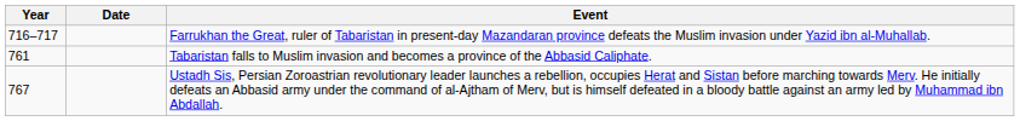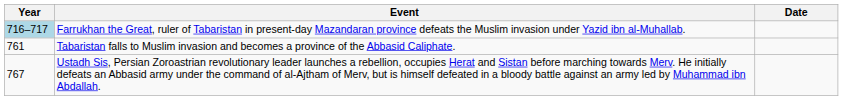columns swapped: Date <-> Event
row 2 | Year: no background -> lightblue background
